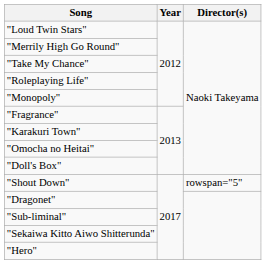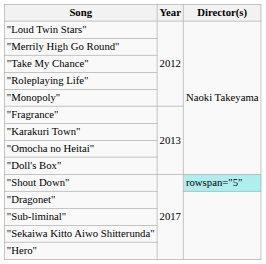"Shout Down" | Director(s): no background -> paleturquoise background
